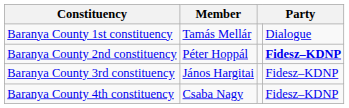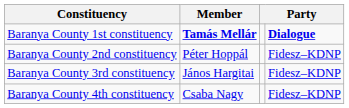Baranya County 1st constituency | Member: normal -> bold
Baranya County 1st constituency | column 4: normal -> bold
Baranya County 2nd constituency | column 4: bold -> normal
